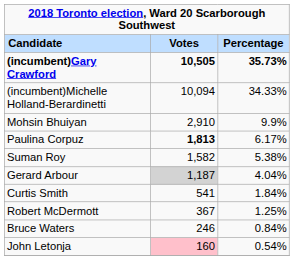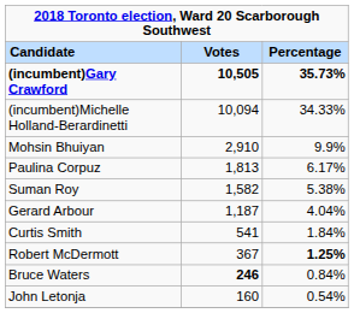Paulina Corpuz | Votes: bold -> normal
Gerard Arbour | Votes: lightgrey background -> no background
Robert McDermott | Percentage: normal -> bold
Bruce Waters | Votes: normal -> bold
John Letonja | Votes: pink background -> no background
